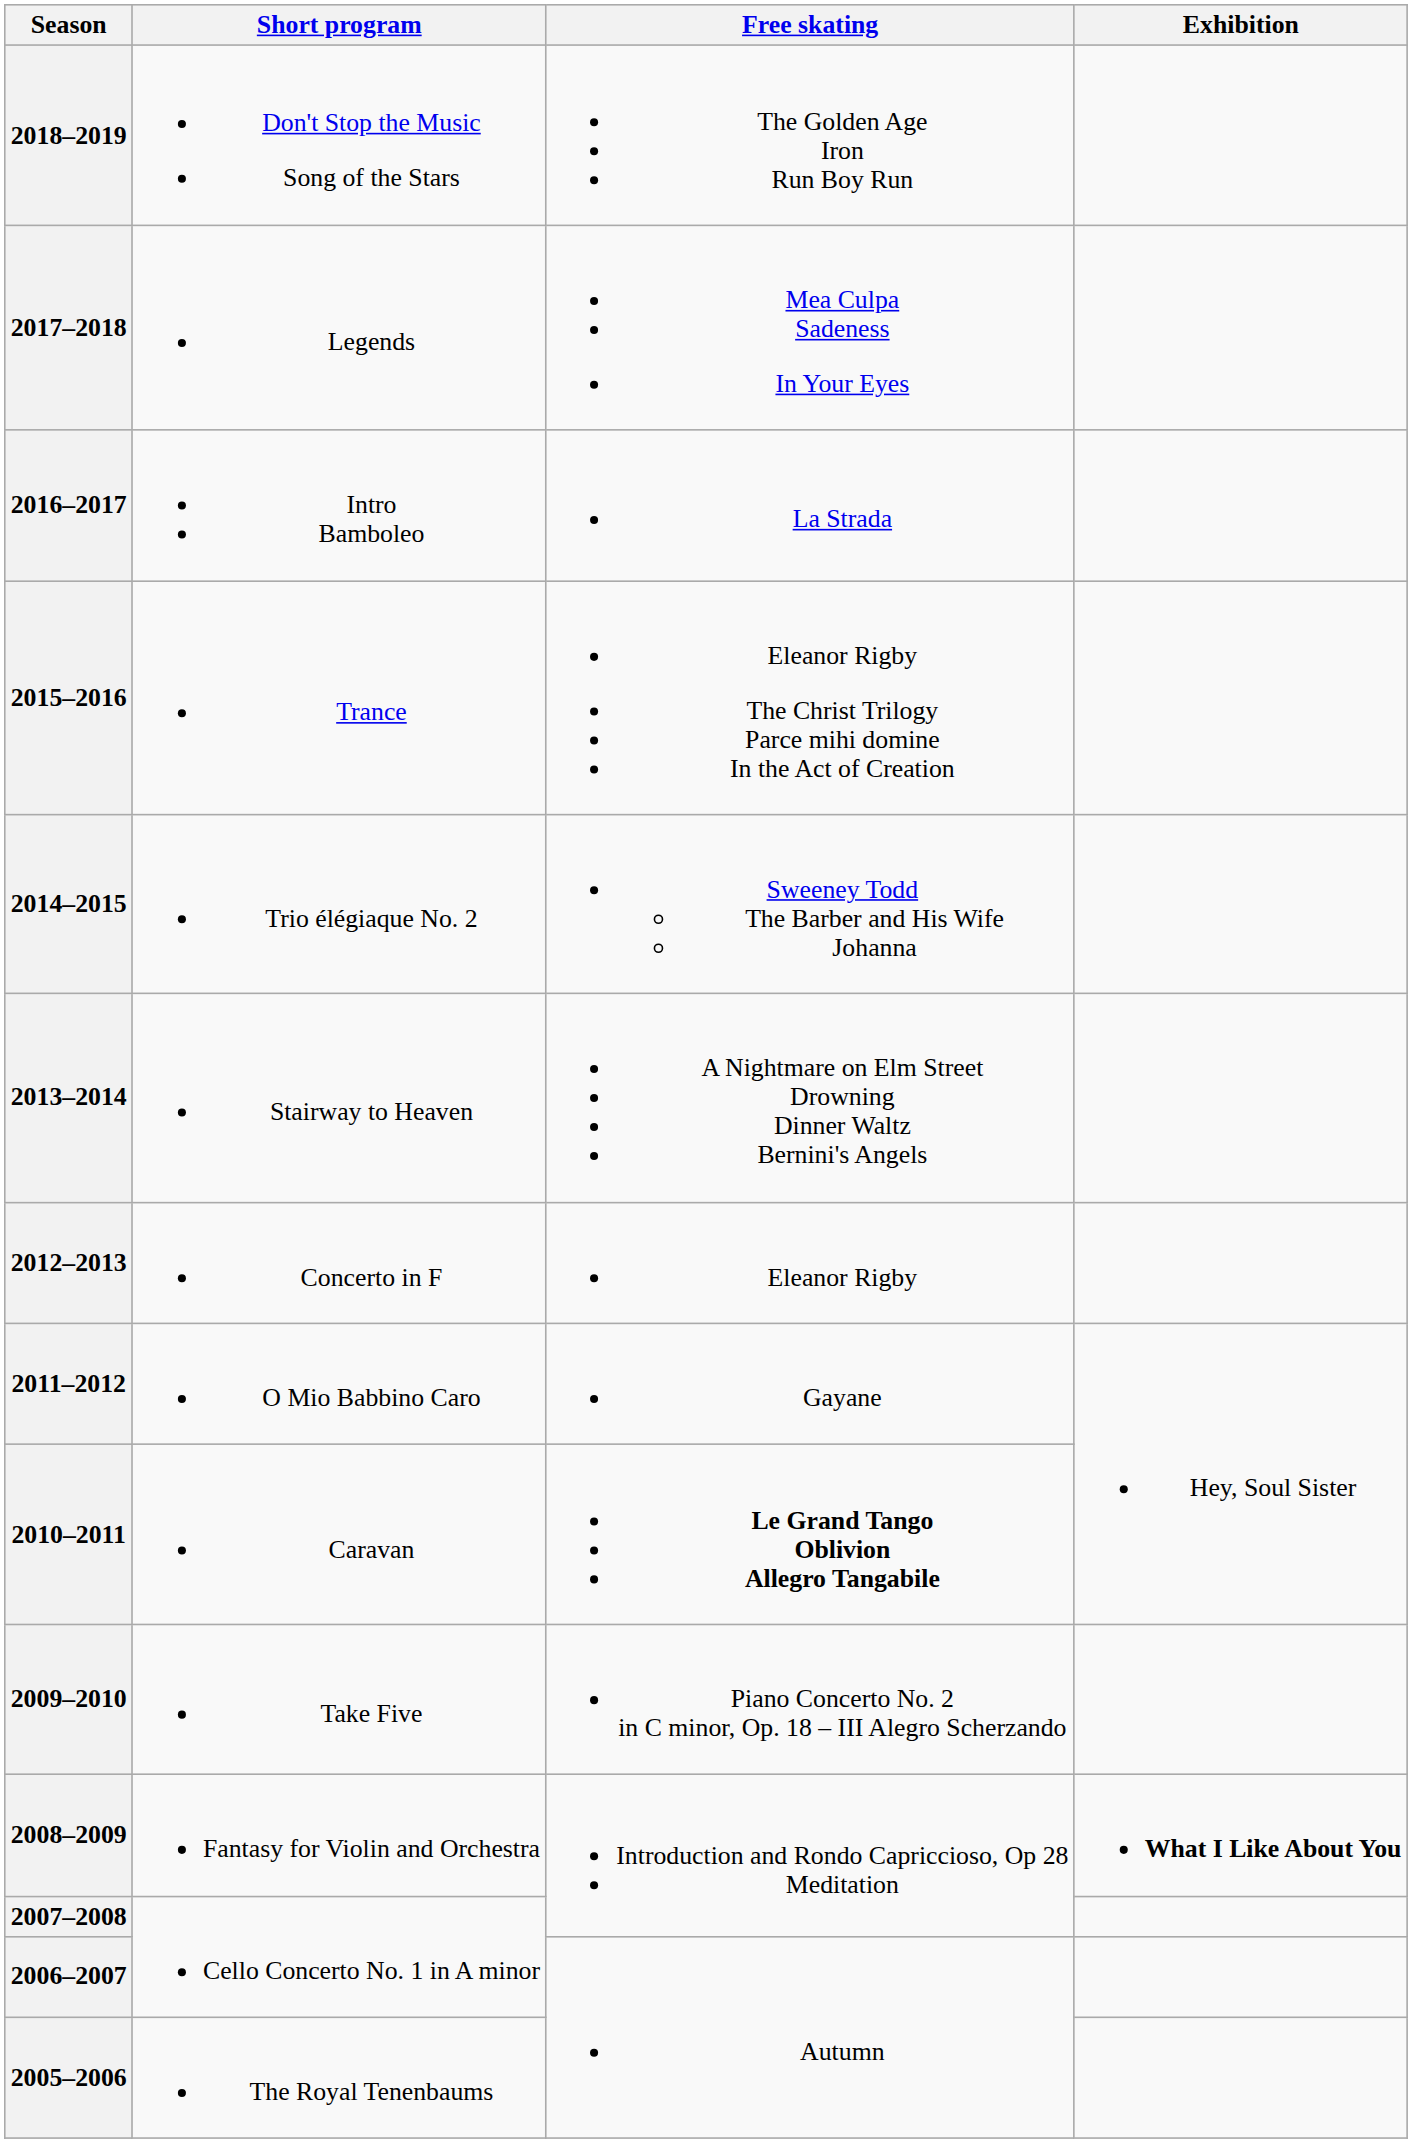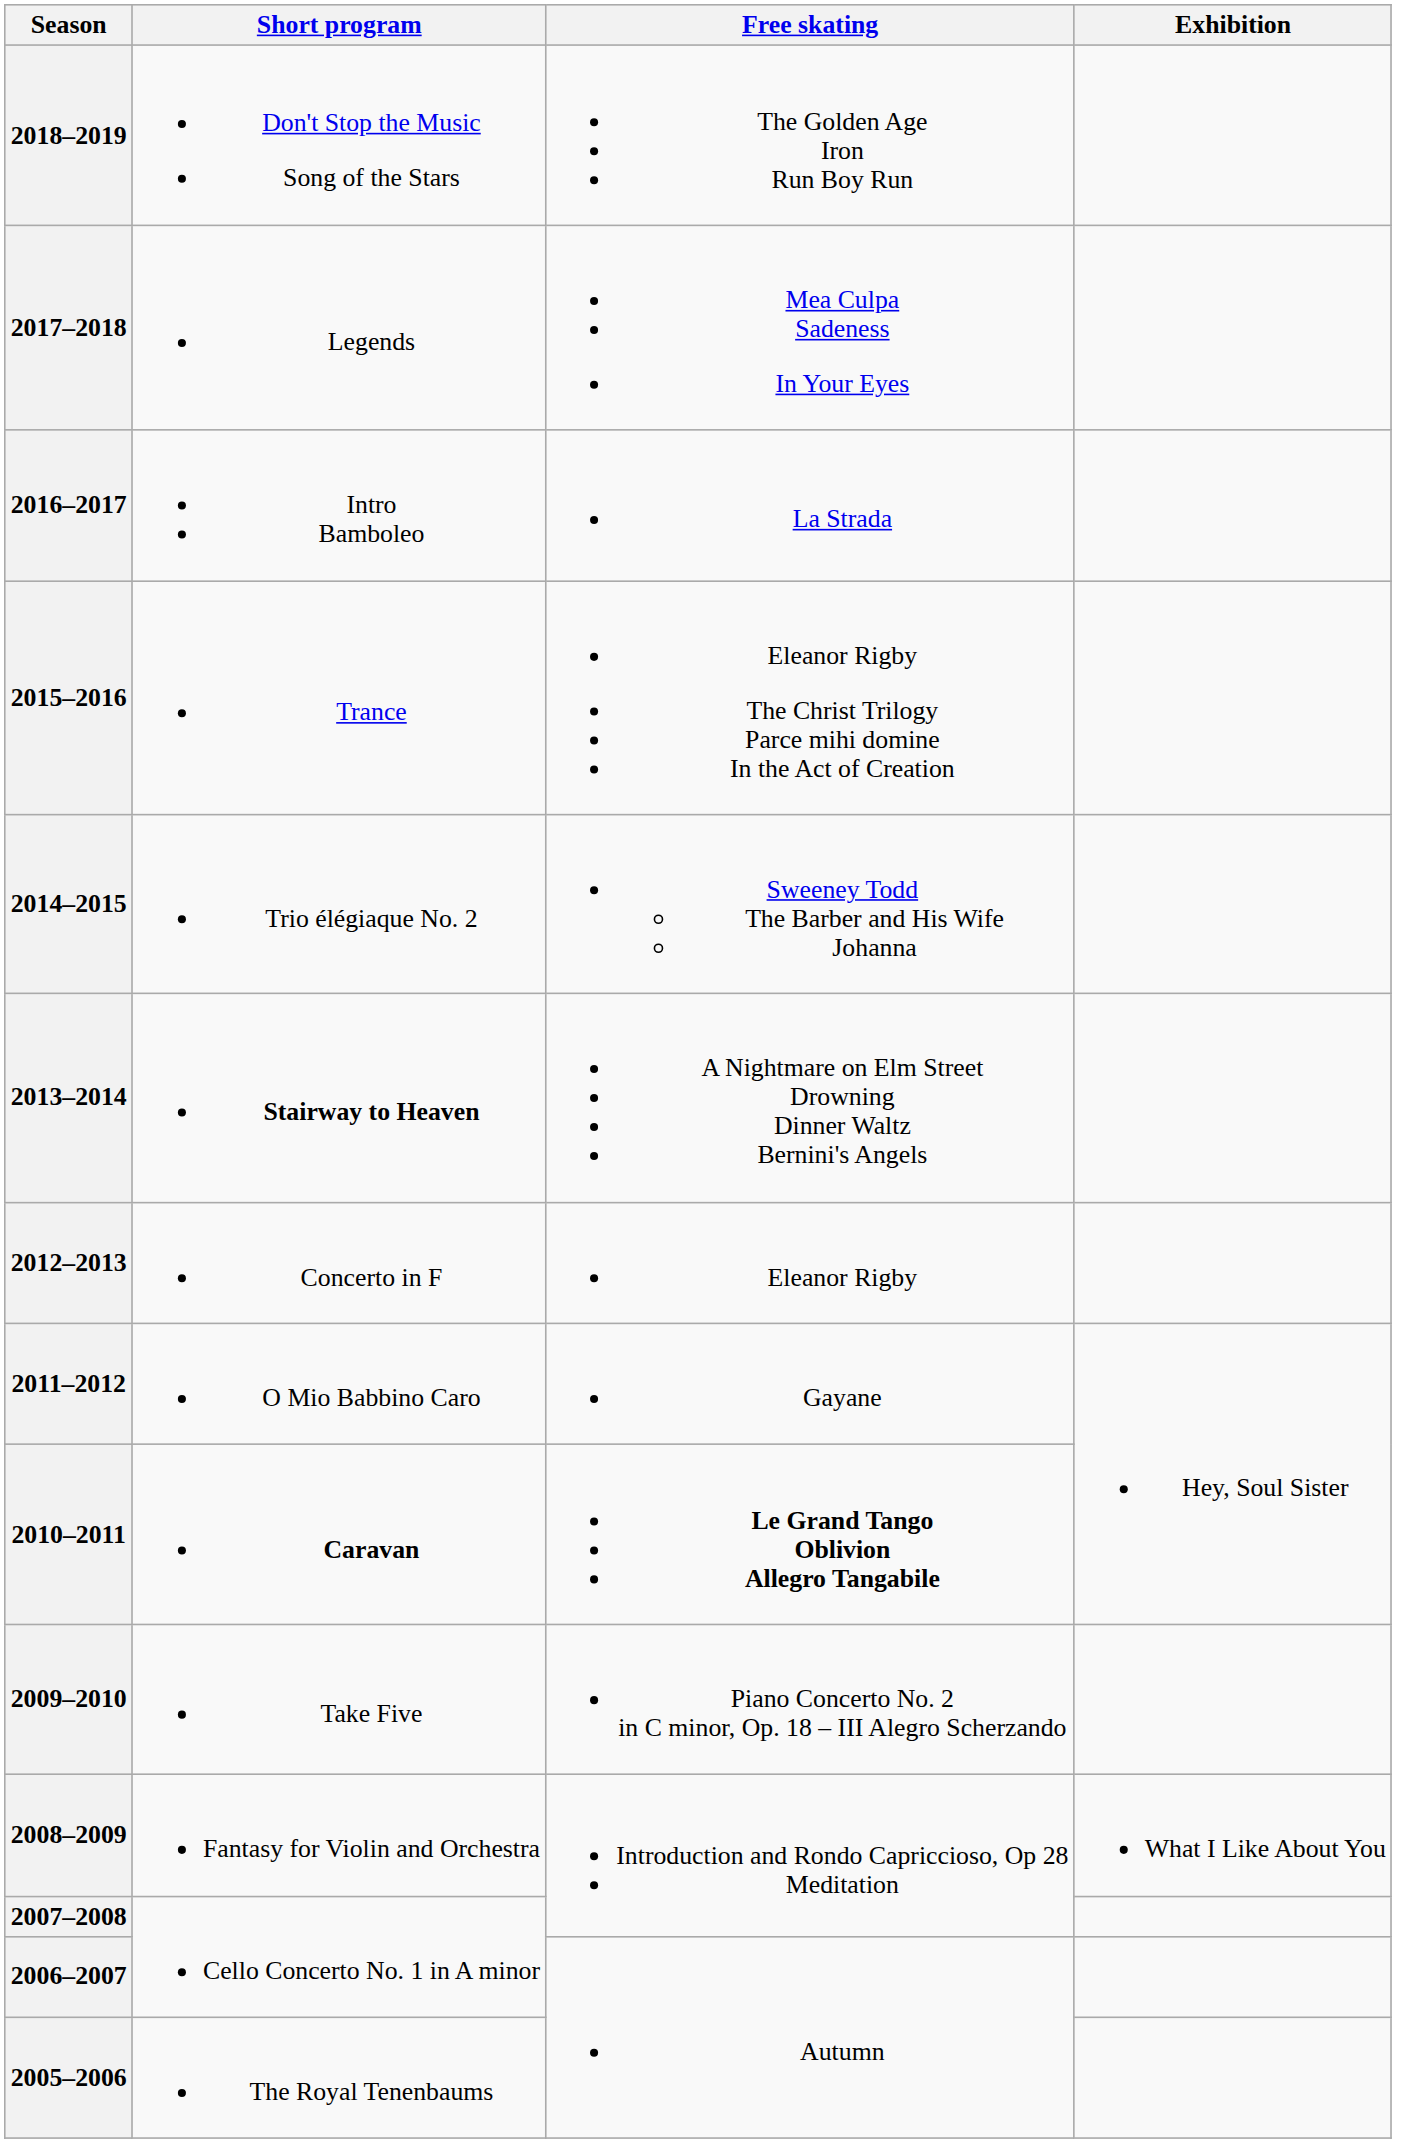2013–2014 | Short program: normal -> bold
2010–2011 | Short program: normal -> bold
2008–2009 | Exhibition: bold -> normal
